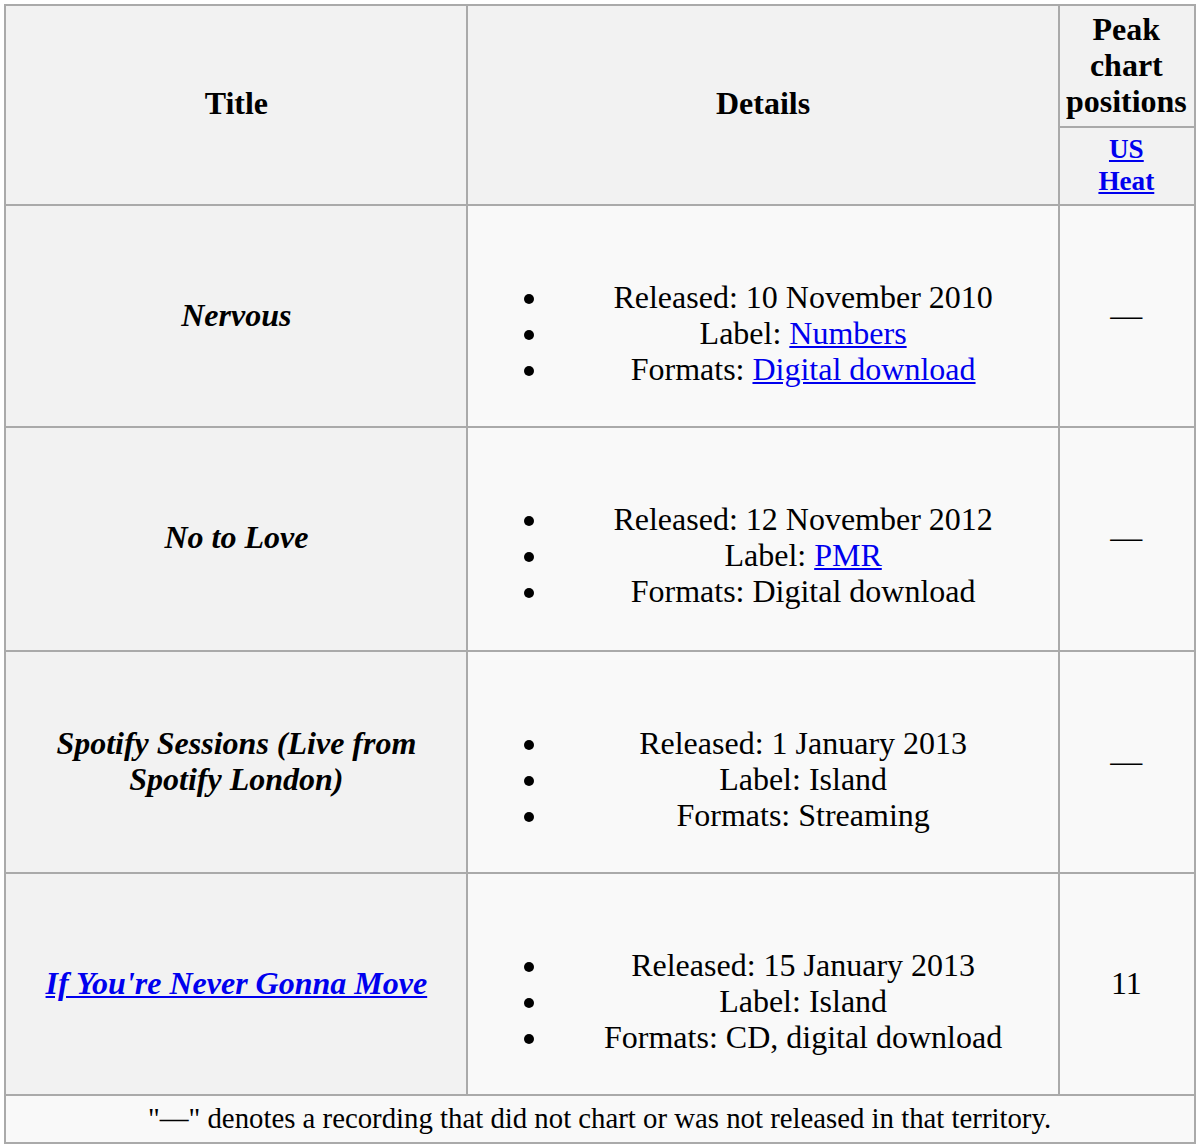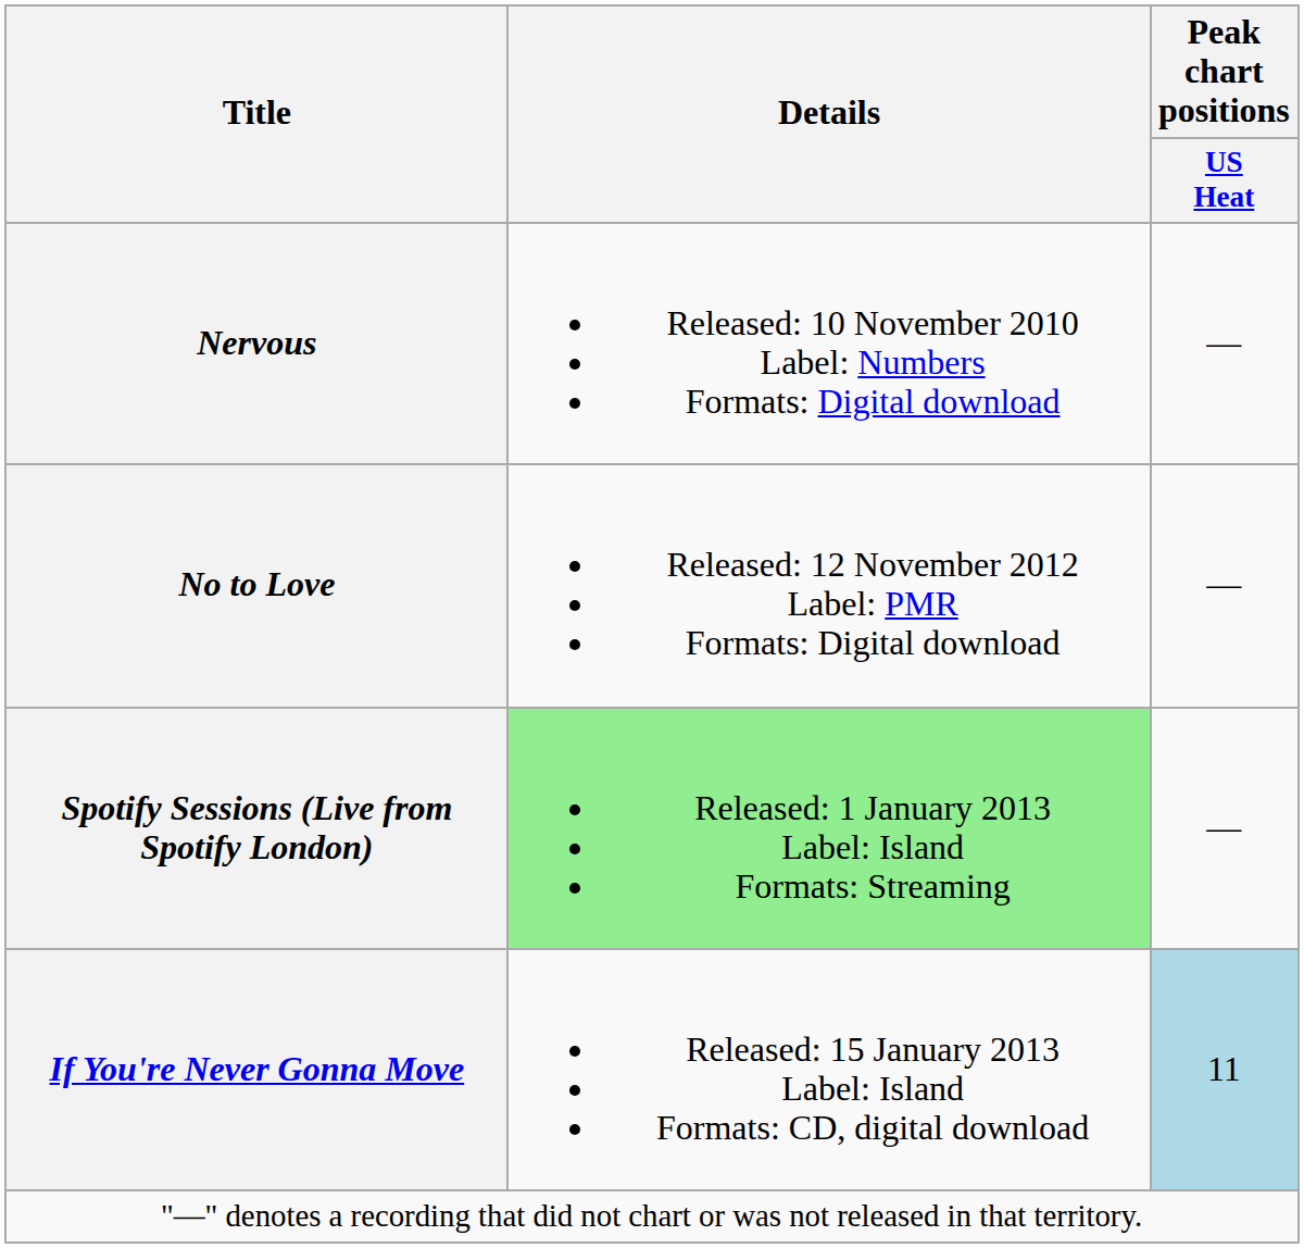Spotify Sessions (Live from Spotify London) | Details: no background -> lightgreen background
If You're Never Gonna Move | Peak chart positions / US Heat: no background -> lightblue background
